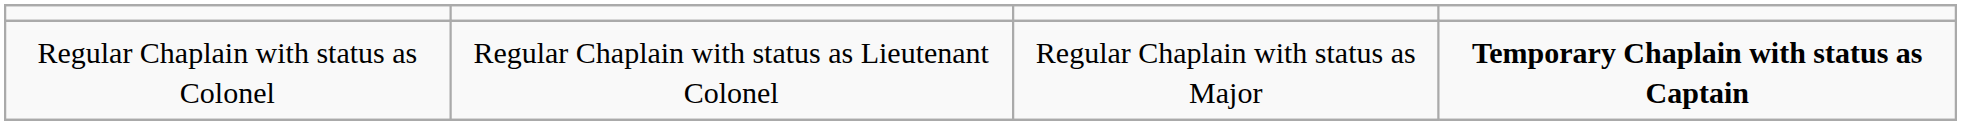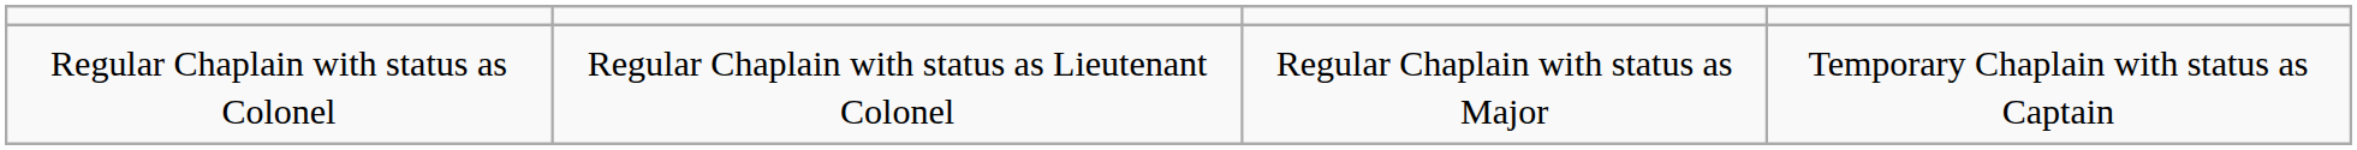Regular Chaplain with status as Colonel | column 4: bold -> normal
